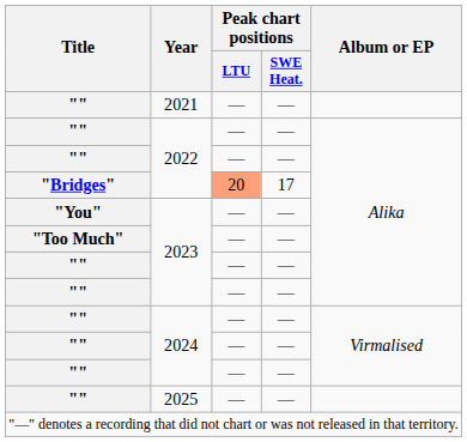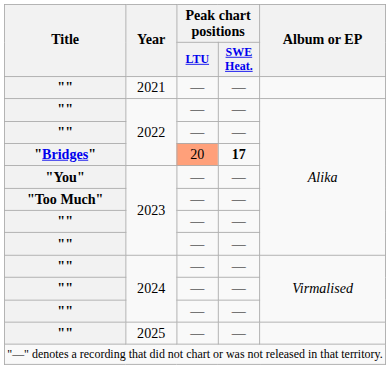"Bridges" / 2022 | Peak chart positions / SWE Heat.: normal -> bold
